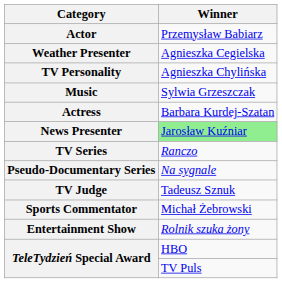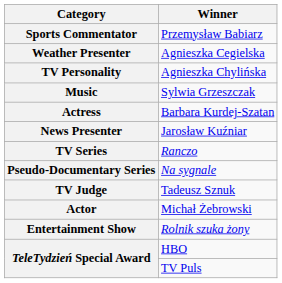row 2 | Category: Actor -> Sports Commentator
row 7 | Winner: lightgreen background -> no background
row 11 | Category: Sports Commentator -> Actor
